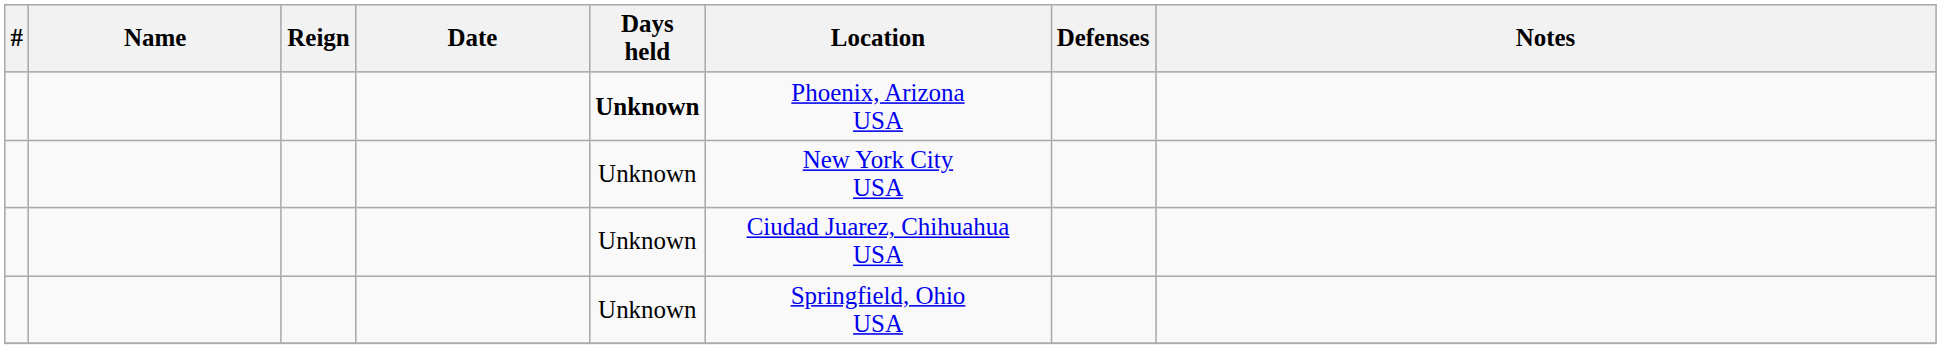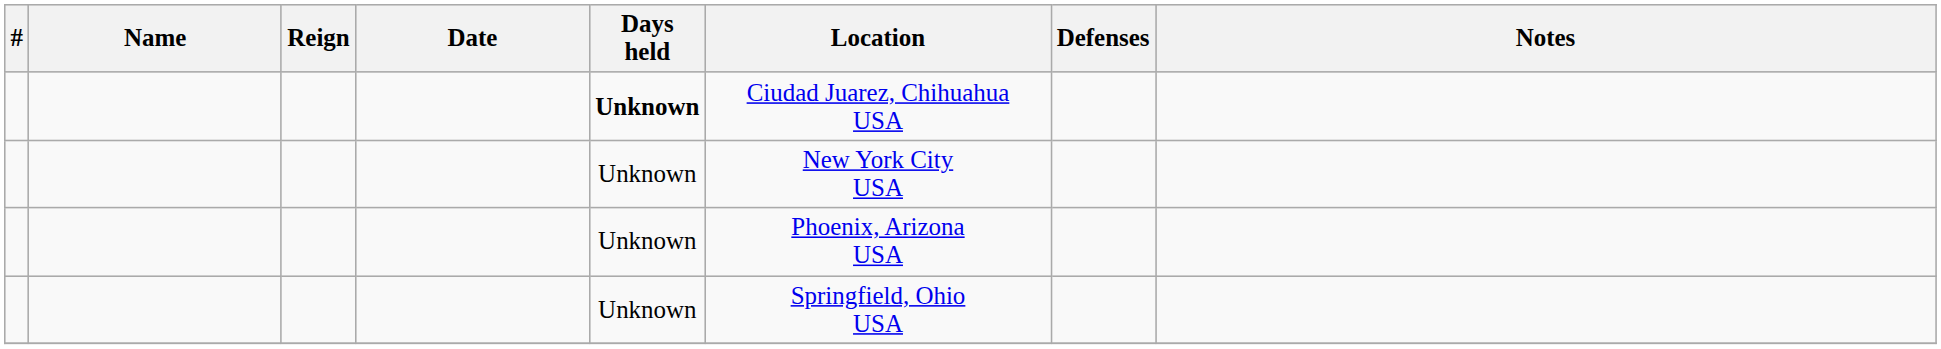row 2 | Location: Phoenix, Arizona USA -> Ciudad Juarez, Chihuahua USA
row 4 | Location: Ciudad Juarez, Chihuahua USA -> Phoenix, Arizona USA
